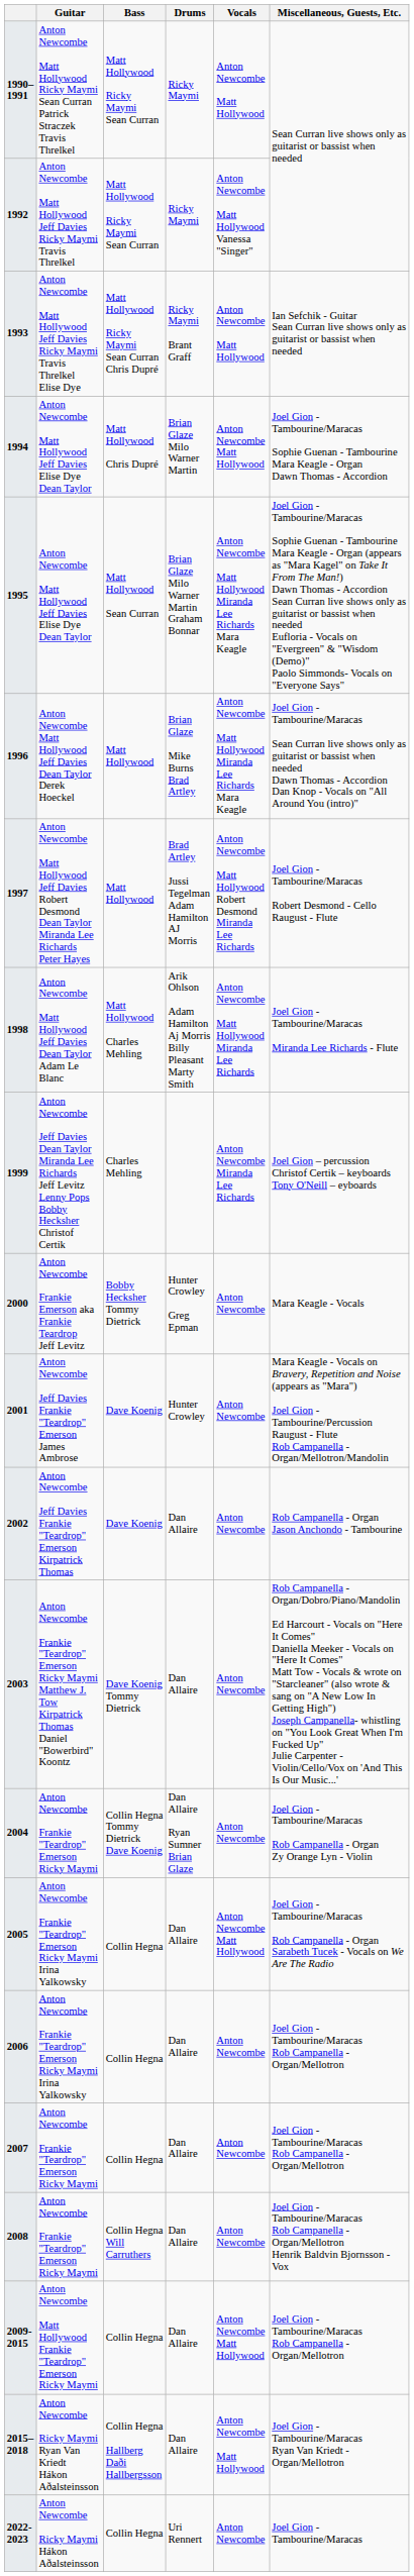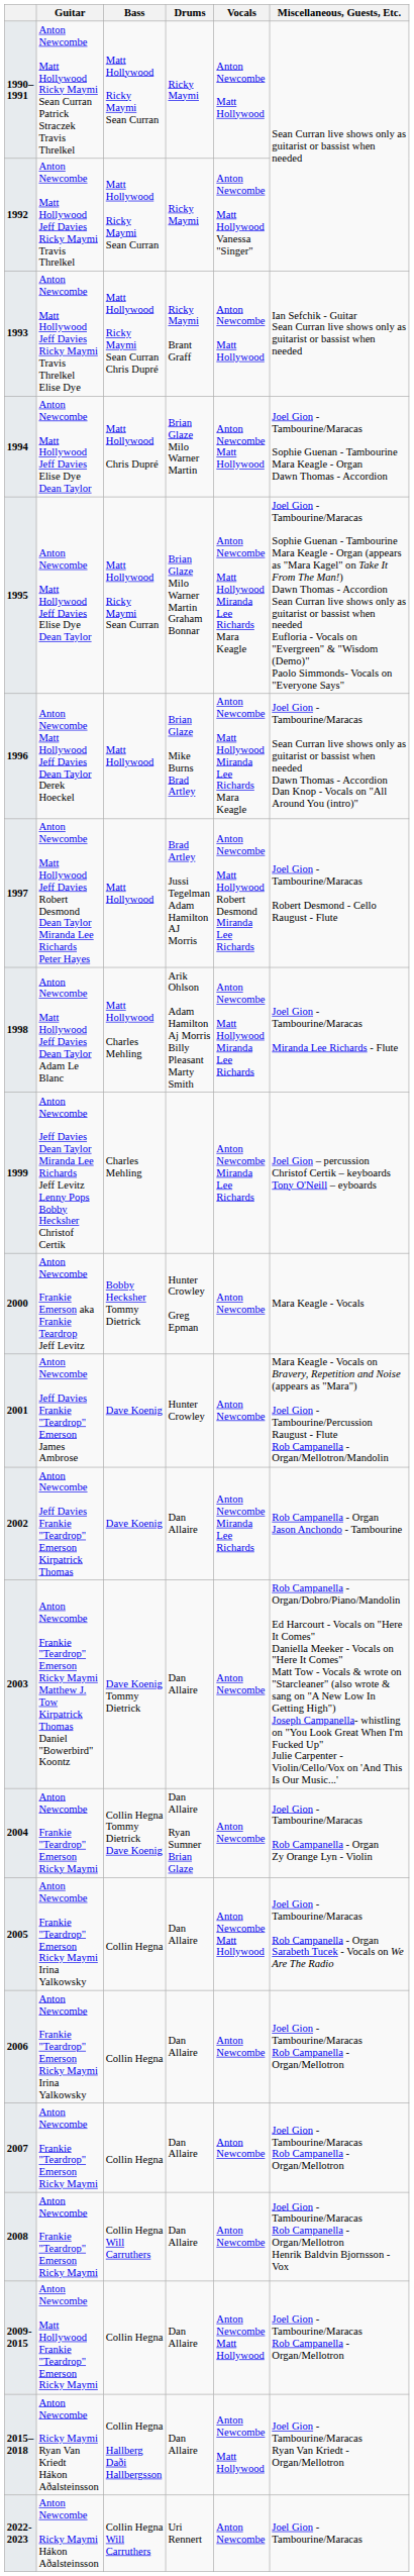1995 | Bass: Matt Hollywood Sean Curran -> Matt Hollywood Ricky Maymi Sean Curran
2002 | Vocals: Anton Newcombe -> Anton Newcombe Miranda Lee Richards
2022-2023 | Bass: Collin Hegna -> Collin Hegna Will Carruthers
